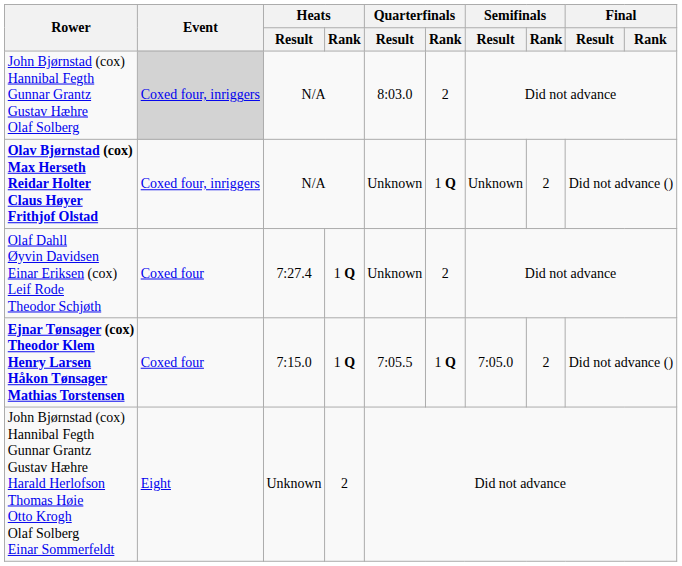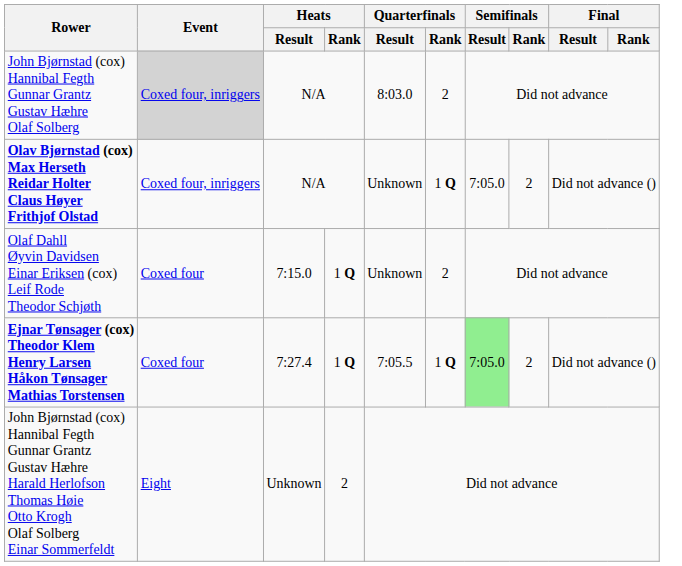row 4 | Semifinals / Result: Unknown -> 7:05.0
row 5 | Heats / Result: 7:27.4 -> 7:15.0
row 6 | Heats / Result: 7:15.0 -> 7:27.4
row 6 | Semifinals / Result: no background -> lightgreen background
